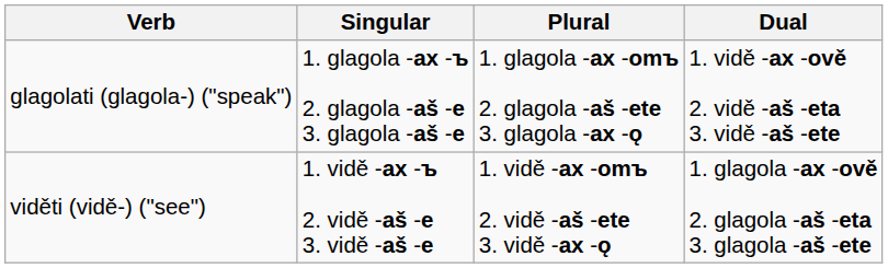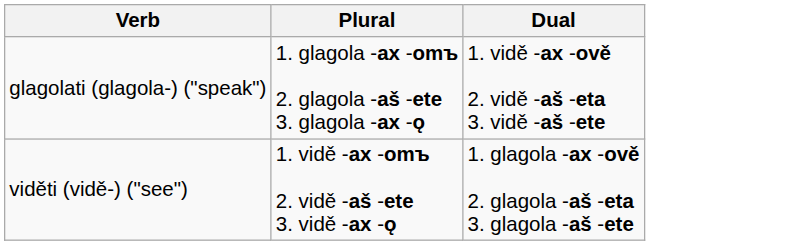- column: Singular | 1. glagola -ax -ъ 2. glagola -aš -e 3. glagola -aš -e | 1. vidě -ax -ъ 2. vidě -aš -e 3. vidě -aš -e
